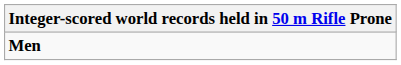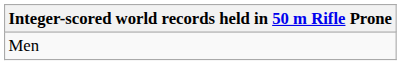Men | column 1: bold -> normal
